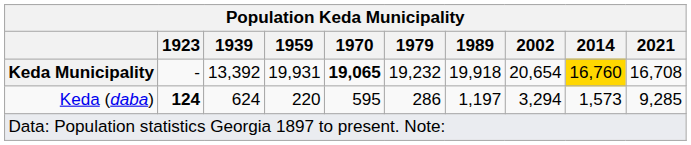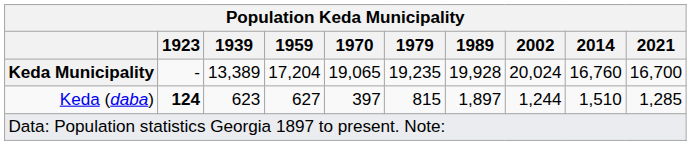Keda Municipality | 1939: 13,392 -> 13,389
Keda Municipality | 1959: 19,931 -> 17,204
Keda Municipality | 1970: bold -> normal
Keda Municipality | 1979: 19,232 -> 19,235
Keda Municipality | 1989: 19,918 -> 19,928
Keda Municipality | 2002: 20,654 -> 20,024
Keda Municipality | 2014: gold background -> no background
Keda Municipality | 2021: 16,708 -> 16,700
Keda (daba) | 1939: 624 -> 623
Keda (daba) | 1959: 220 -> 627
Keda (daba) | 1970: 595 -> 397
Keda (daba) | 1979: 286 -> 815
Keda (daba) | 1989: 1,197 -> 1,897
Keda (daba) | 2002: 3,294 -> 1,244
Keda (daba) | 2014: 1,573 -> 1,510
Keda (daba) | 2021: 9,285 -> 1,285
